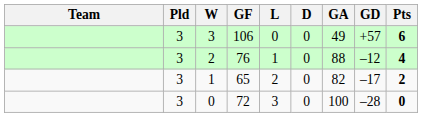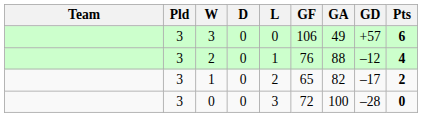columns swapped: D <-> GF
